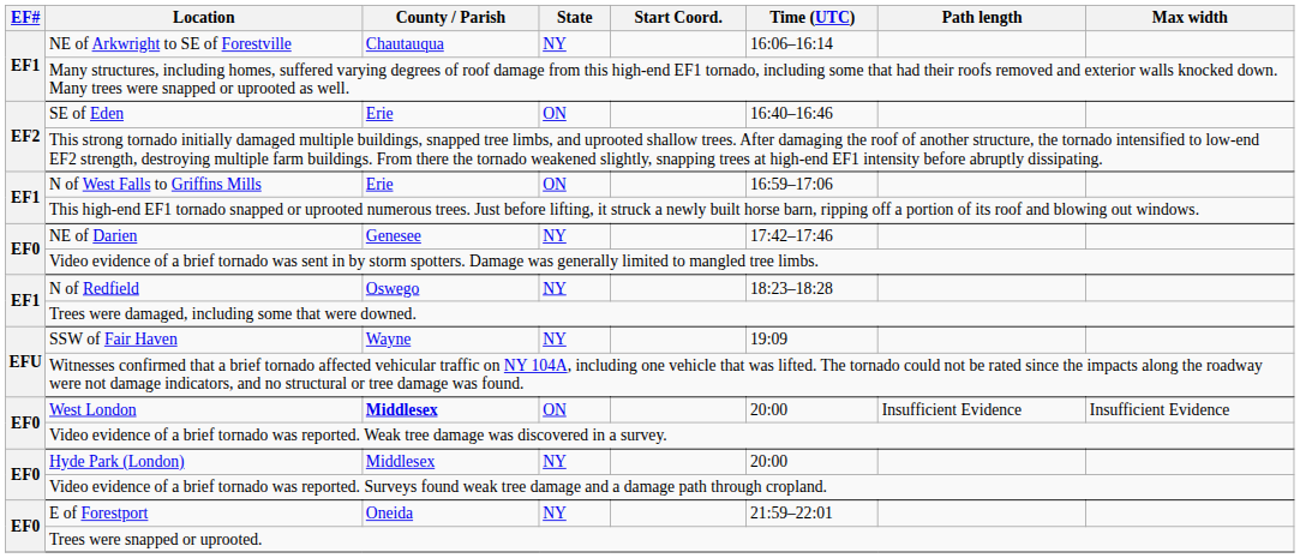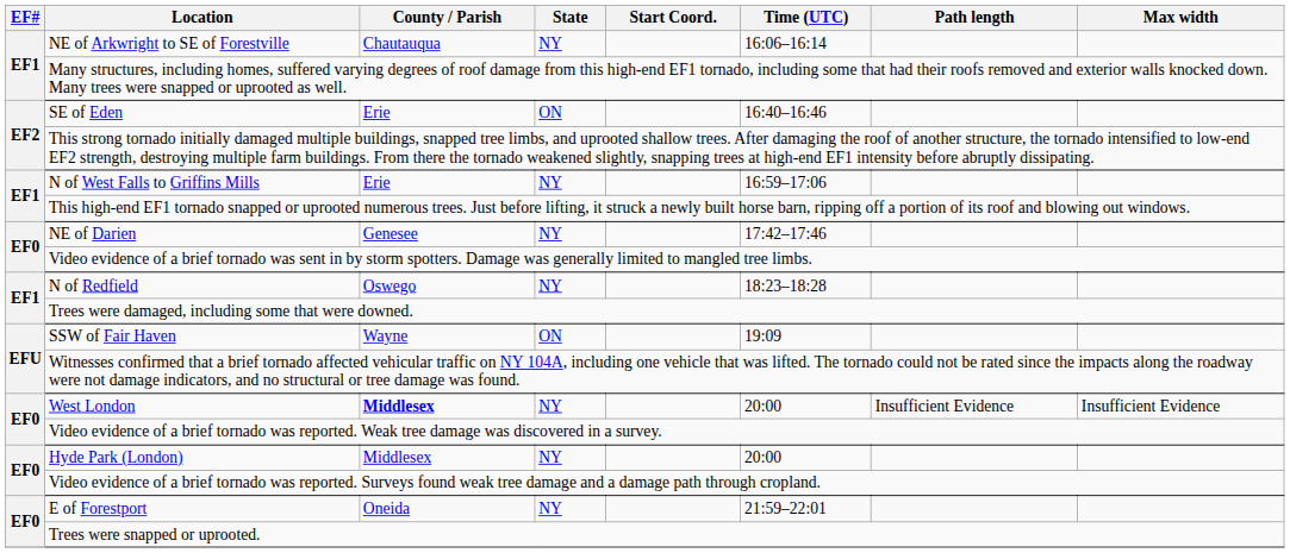N of West Falls to Griffins Mills | State: ON -> NY
SSW of Fair Haven | State: NY -> ON
West London | State: ON -> NY
